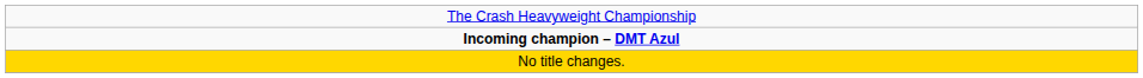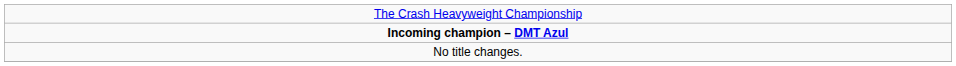No title changes. | column 1: gold background -> no background
